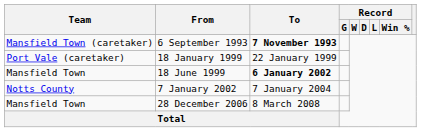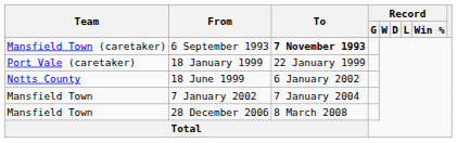18 June 1999 | Team: Mansfield Town -> Notts County
18 June 1999 | To: bold -> normal
7 January 2002 | Team: Notts County -> Mansfield Town
